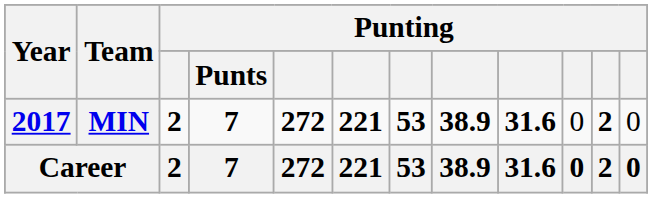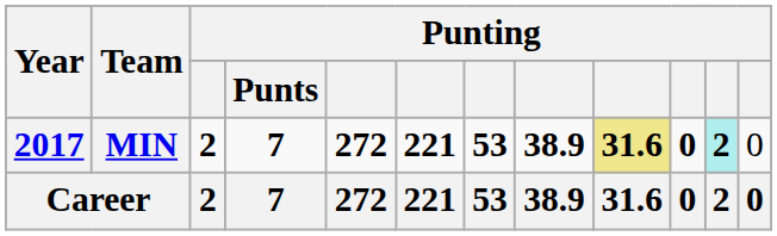MIN | column 9: no background -> khaki background
MIN | column 10: normal -> bold
MIN | column 11: no background -> paleturquoise background
